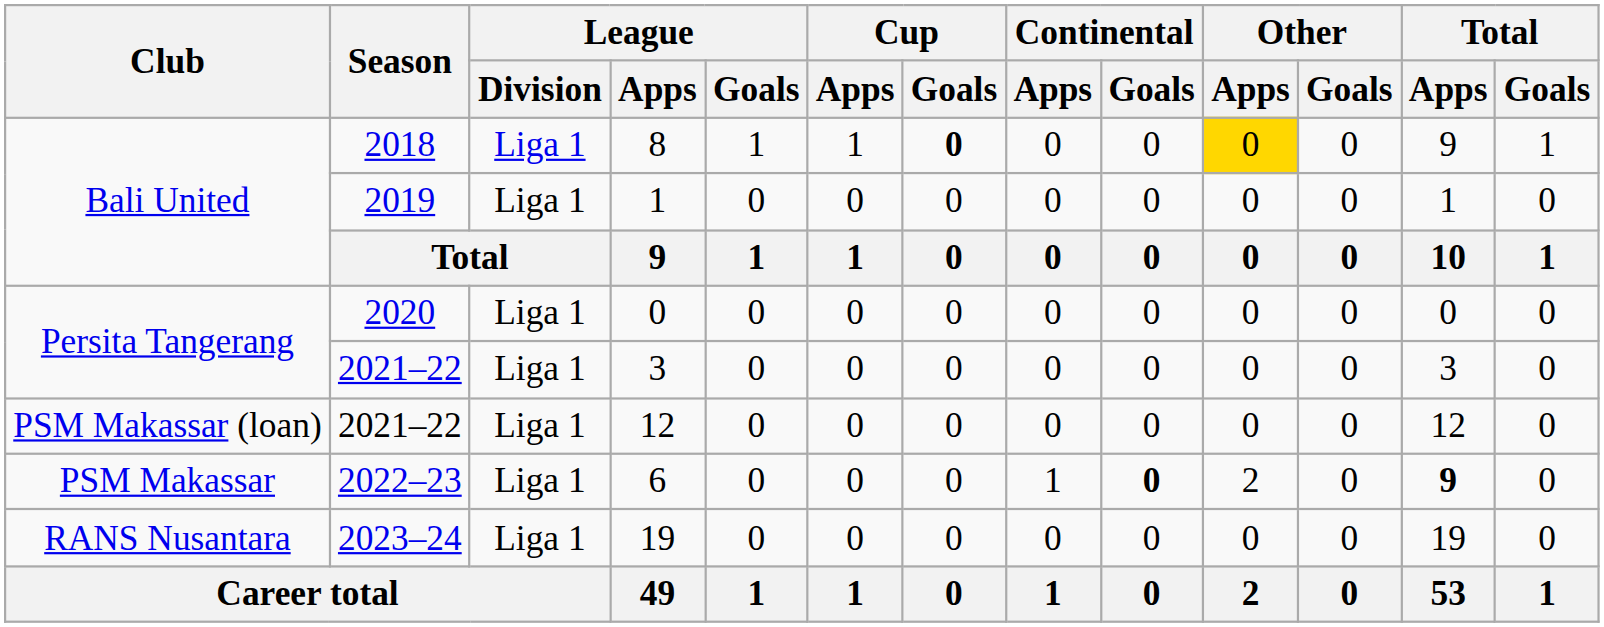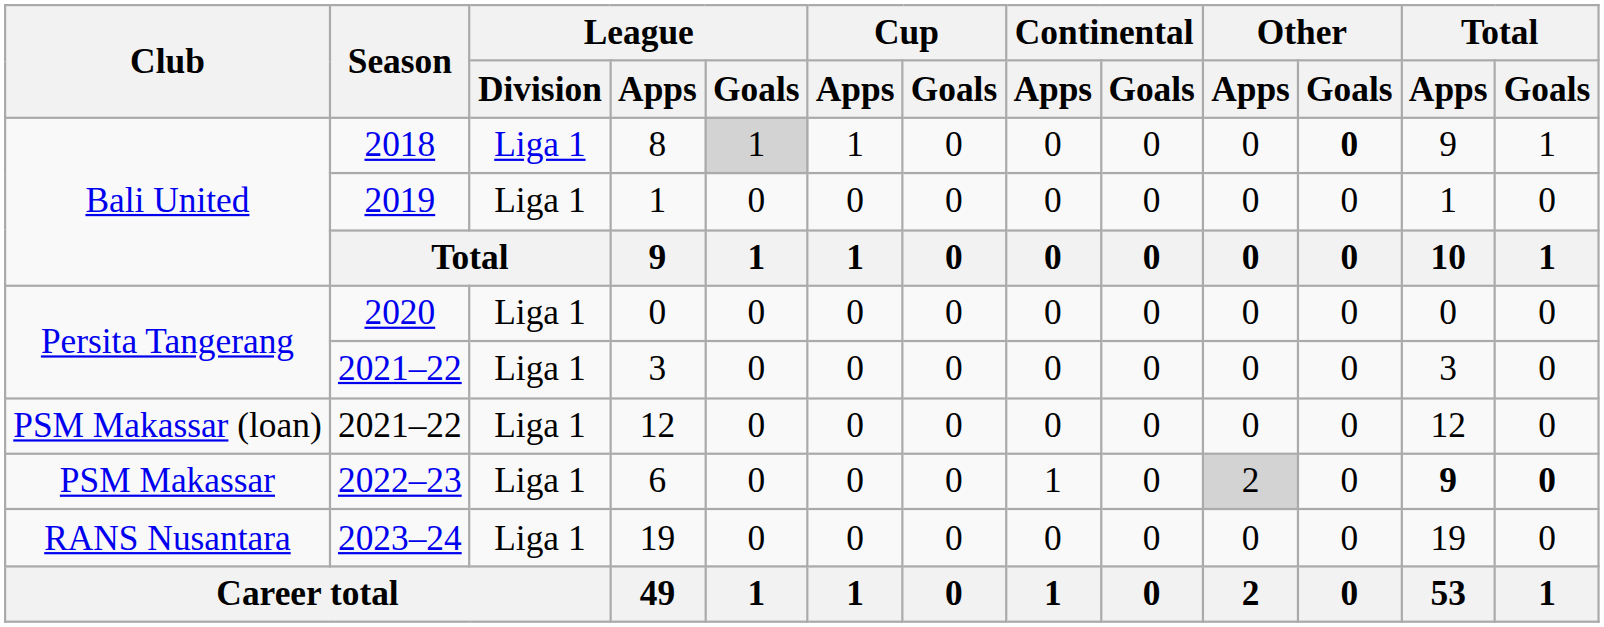8 | League / Goals: no background -> lightgrey background
8 | Cup / Goals: bold -> normal
8 | Other / Apps: gold background -> no background
8 | Other / Goals: normal -> bold
6 | Continental / Goals: bold -> normal
6 | Other / Apps: no background -> lightgrey background
6 | Total / Goals: normal -> bold
